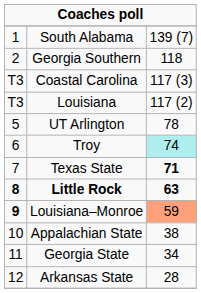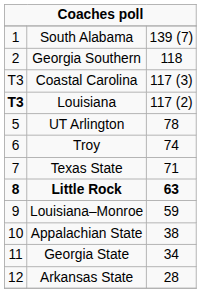Louisiana | column 1: normal -> bold
Troy | column 3: paleturquoise background -> no background
Texas State | column 3: bold -> normal
Louisiana–Monroe | column 1: bold -> normal
Louisiana–Monroe | column 3: lightsalmon background -> no background
